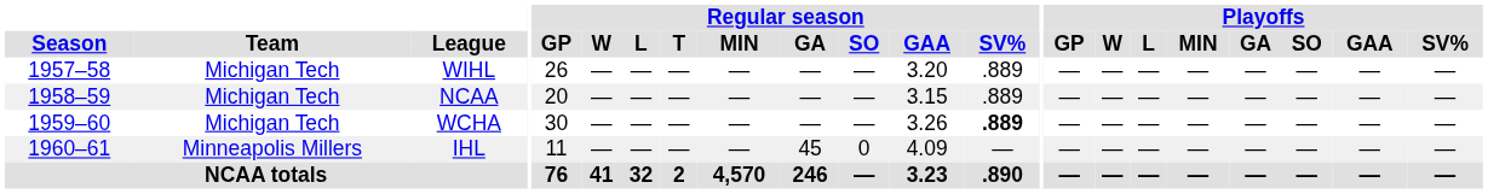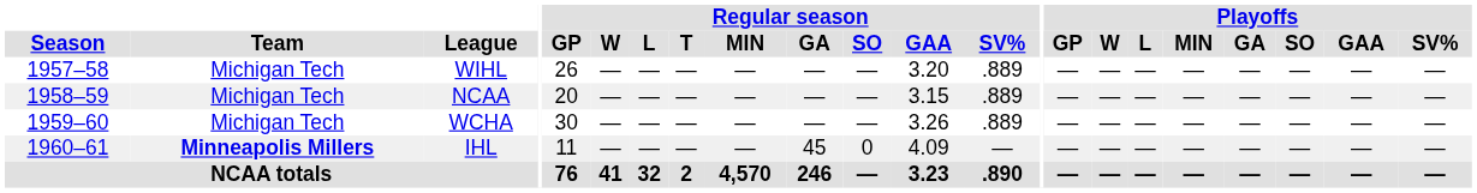WCHA | Regular season / SV%: bold -> normal
IHL | Team: normal -> bold
